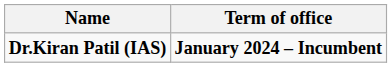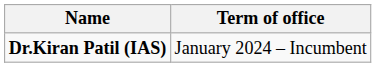Dr.Kiran Patil (IAS) | Term of office: bold -> normal
